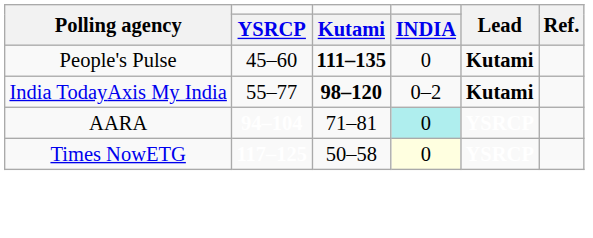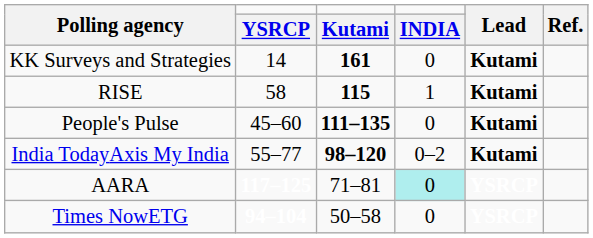+ row: KK Surveys and Strategies | 14 | 161 | 0 | Kutami
+ row: RISE | 58 | 115 | 1 | Kutami
AARA | YSRCP: 94–104 -> 117–125
Times NowETG | YSRCP: 117–125 -> 94–104
Times NowETG | INDIA: lightyellow background -> no background
